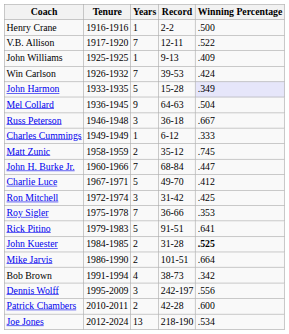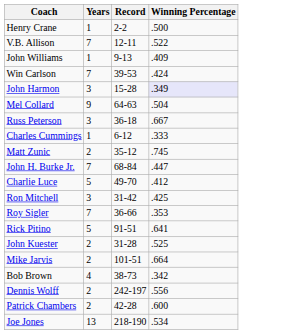- column: Tenure | 1916-1916 | 1917-1920 | 1925-1925 | 1926-1932 | 1933-1935 | 1936-1945 | 1946-1948 | 1949-1949 | 1958-1959 | 1960-1966 | 1967-1971 | 1972-1974 | 1975-1978 | 1979-1983 | 1984-1985 | 1986-1990 | 1991-1994 | 1995-2009 | 2010-2011 | 2012-2024
John Harmon | Years: 5 -> 3
John Kuester | Winning Percentage: bold -> normal
Dennis Wolff | Years: 3 -> 2
